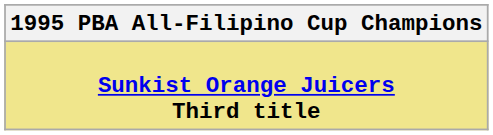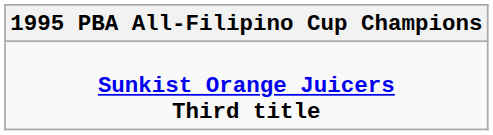row 2 | column 1: khaki background -> no background
